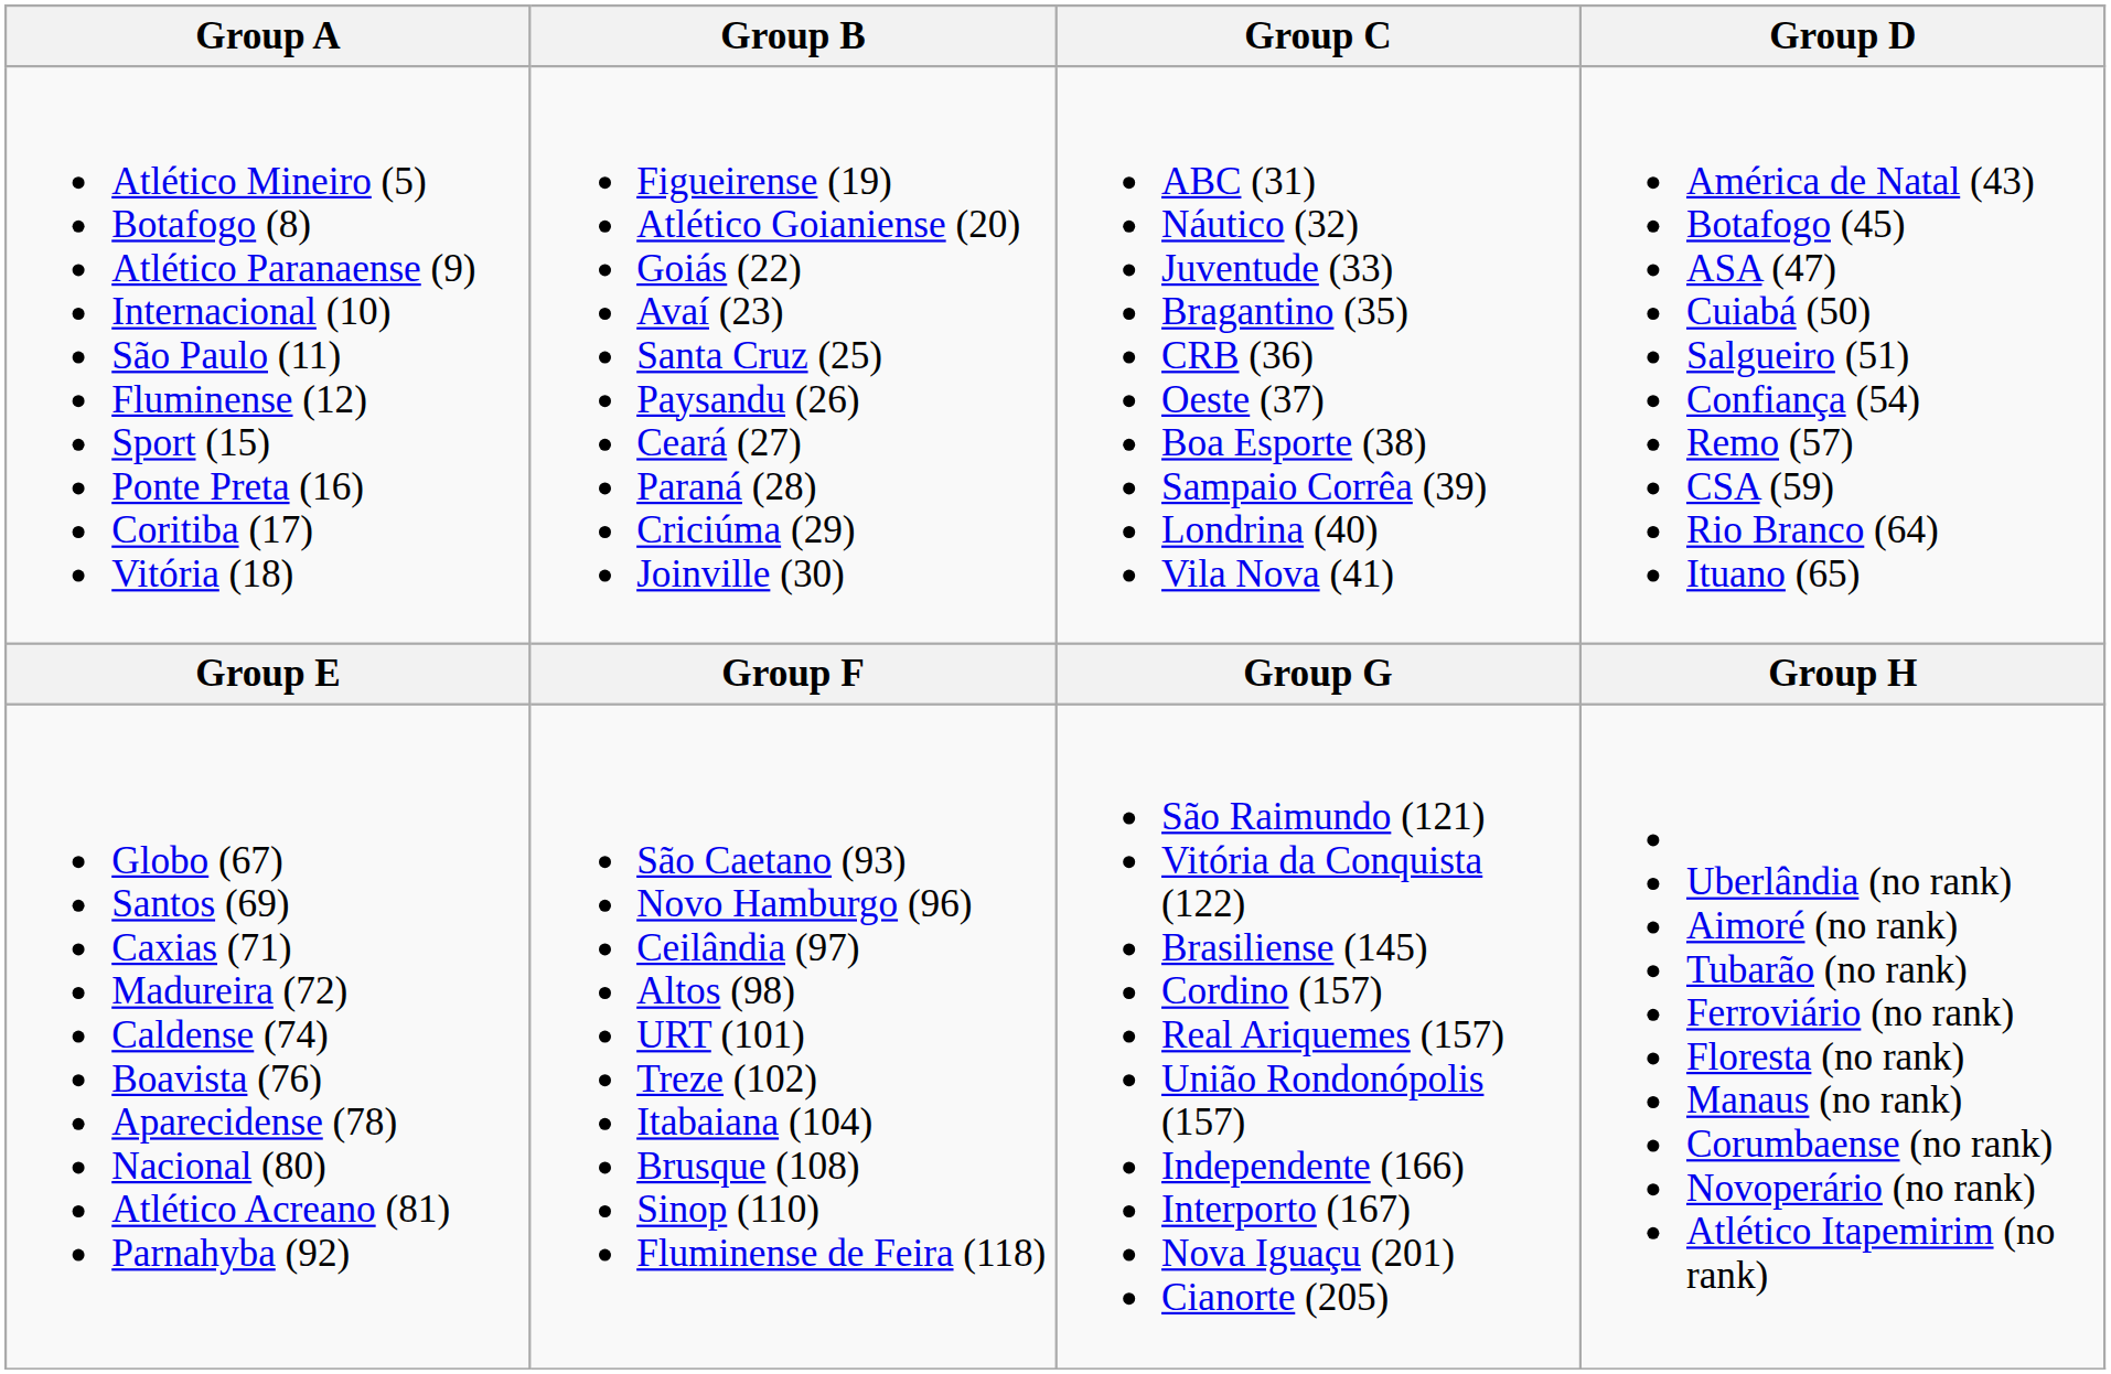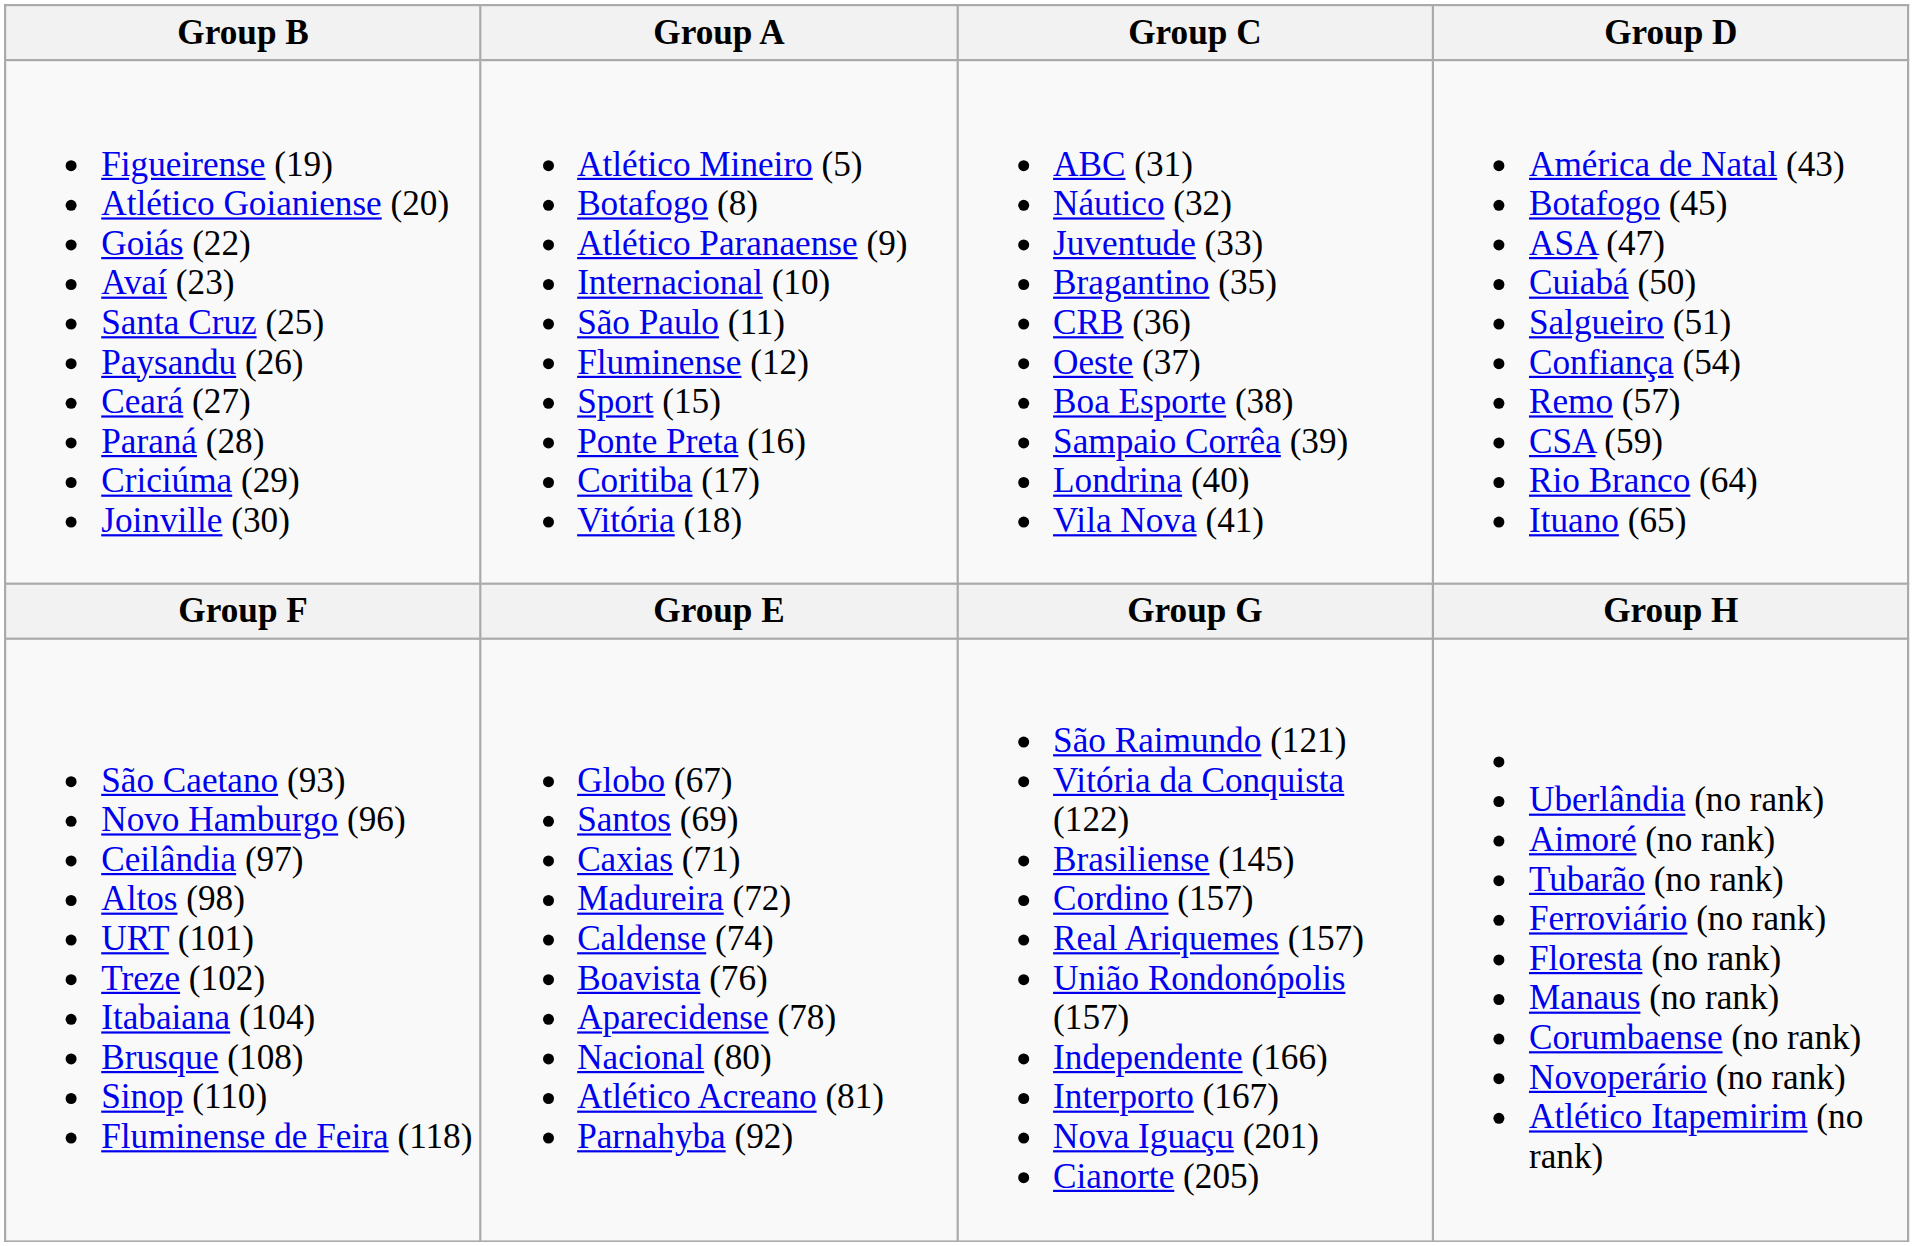columns swapped: Group A <-> Group B
